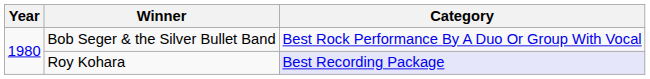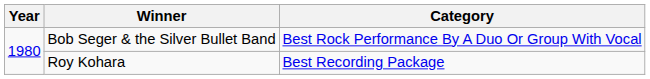Roy Kohara | Category: lavender background -> no background
